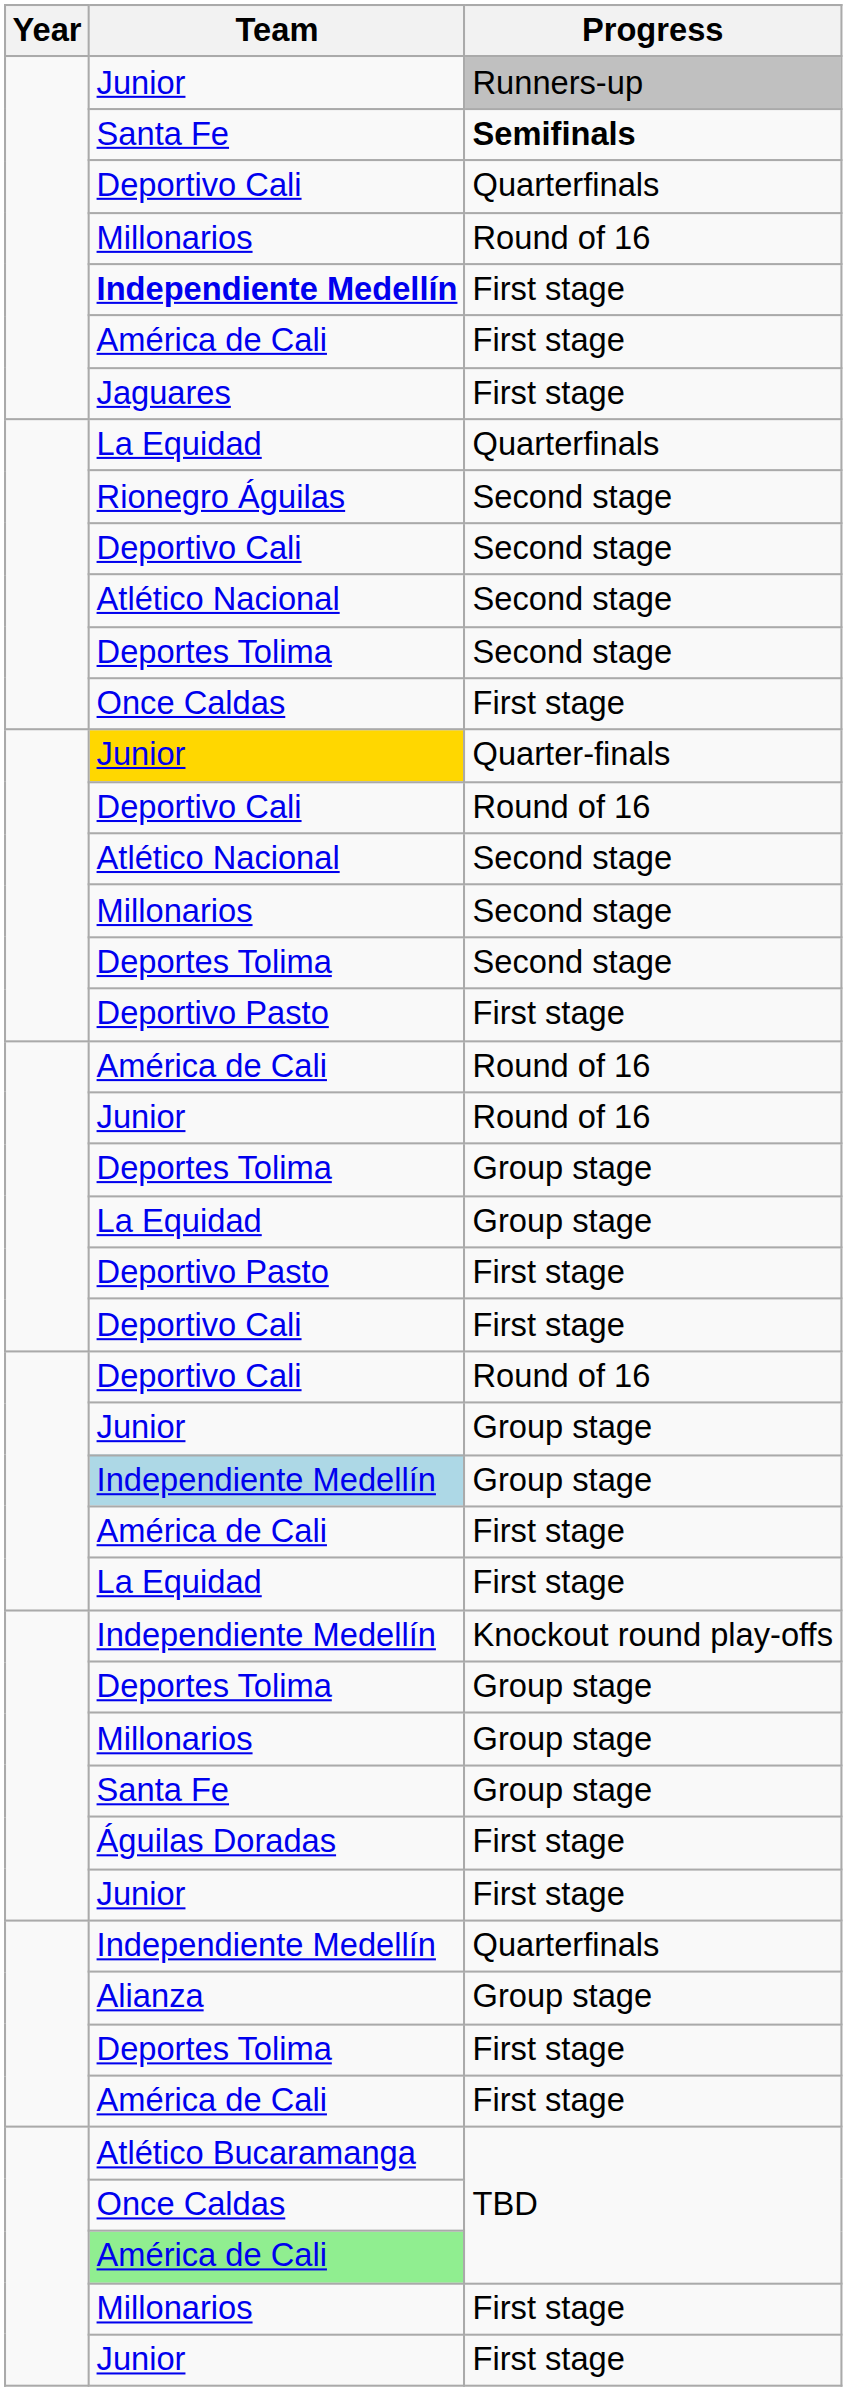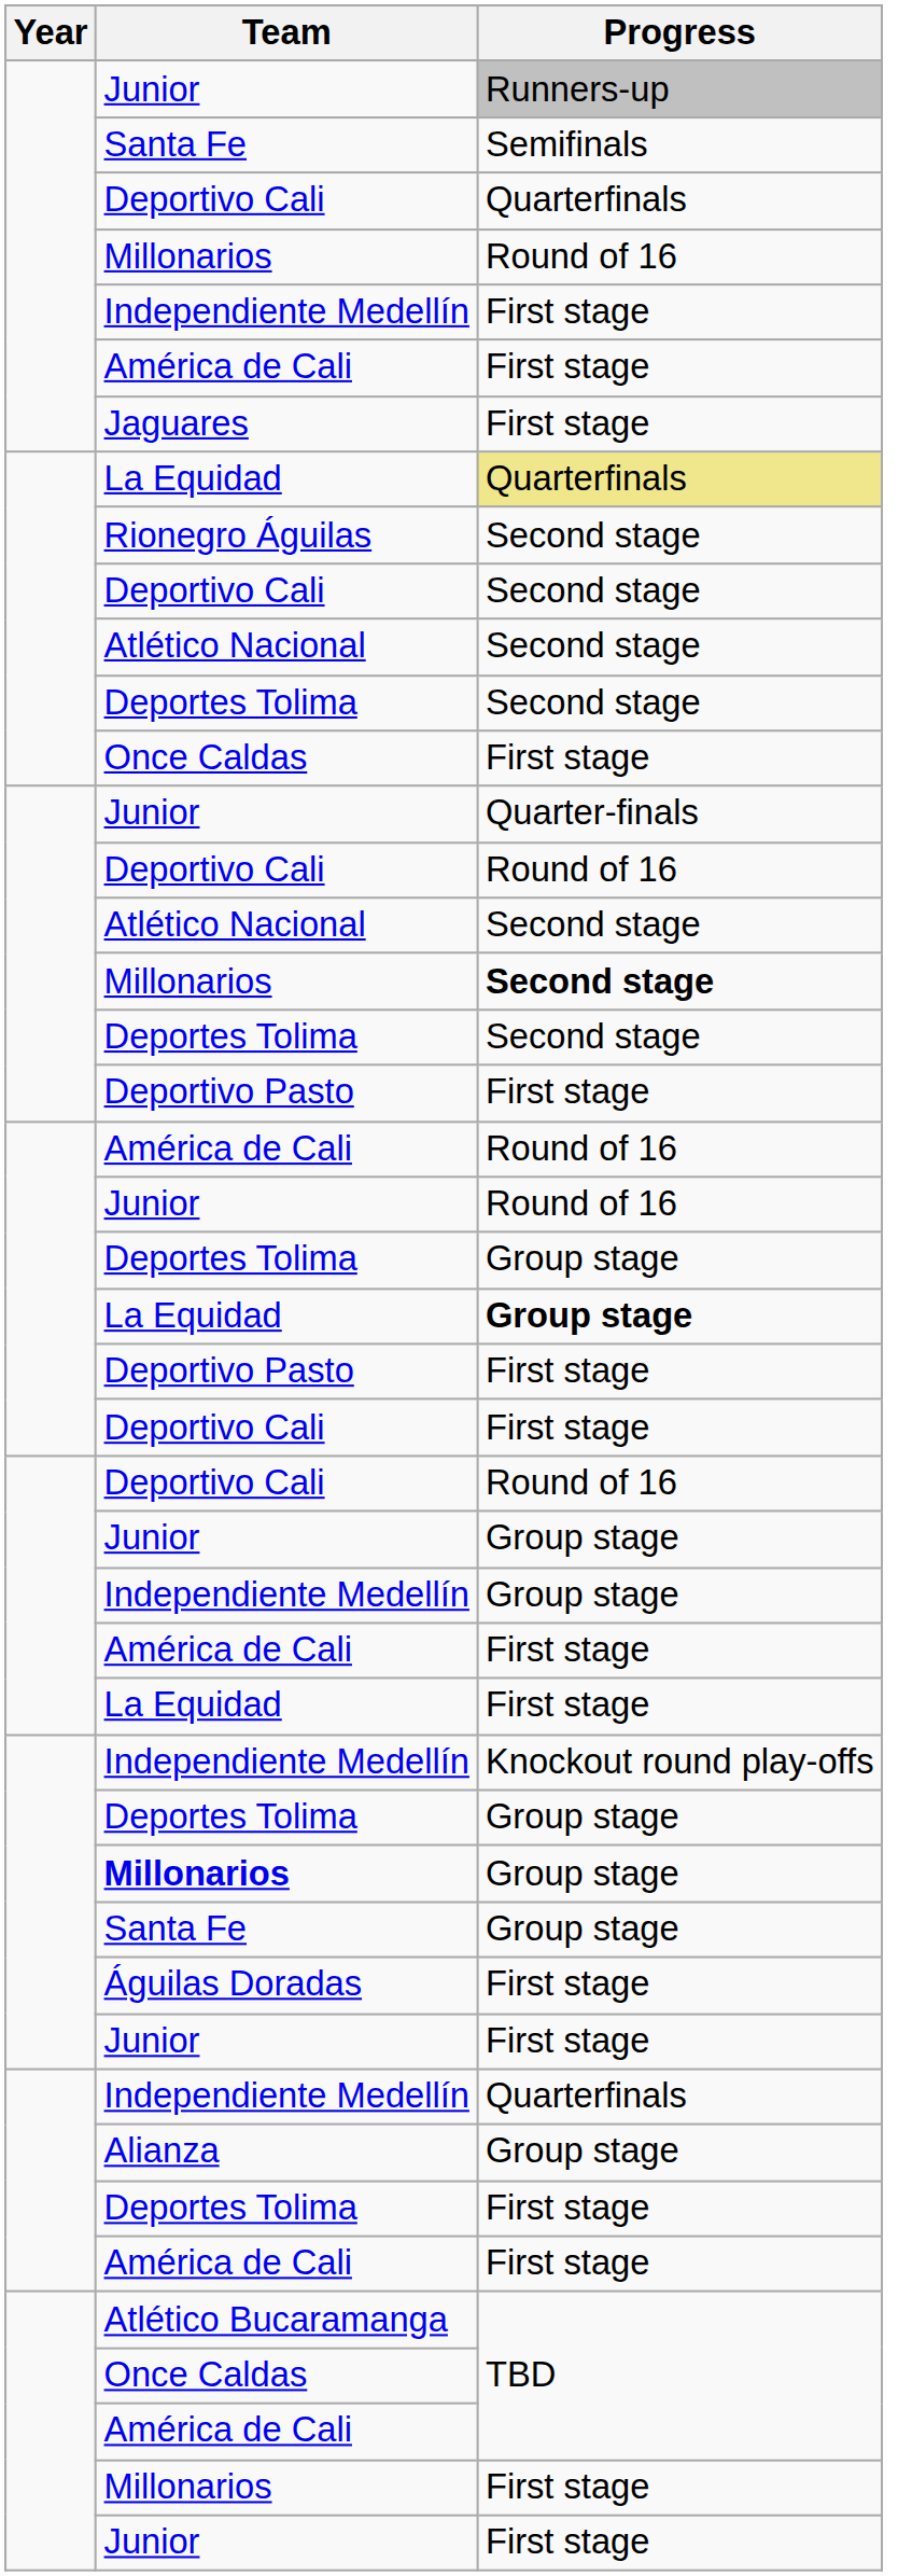Santa Fe / Semifinals | Progress: bold -> normal
Independiente Medellín / First stage | Team: bold -> normal
La Equidad / Quarterfinals | Progress: no background -> khaki background
Junior / Quarter-finals | Team: gold background -> no background
Millonarios / Second stage | Progress: normal -> bold
La Equidad / Group stage | Progress: normal -> bold
Independiente Medellín / Group stage | Team: lightblue background -> no background
Millonarios / Group stage | Team: normal -> bold
América de Cali / TBD | Team: lightgreen background -> no background
